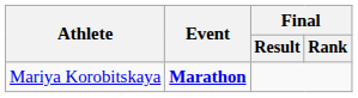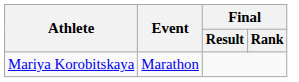Mariya Korobitskaya | Event: bold -> normal
